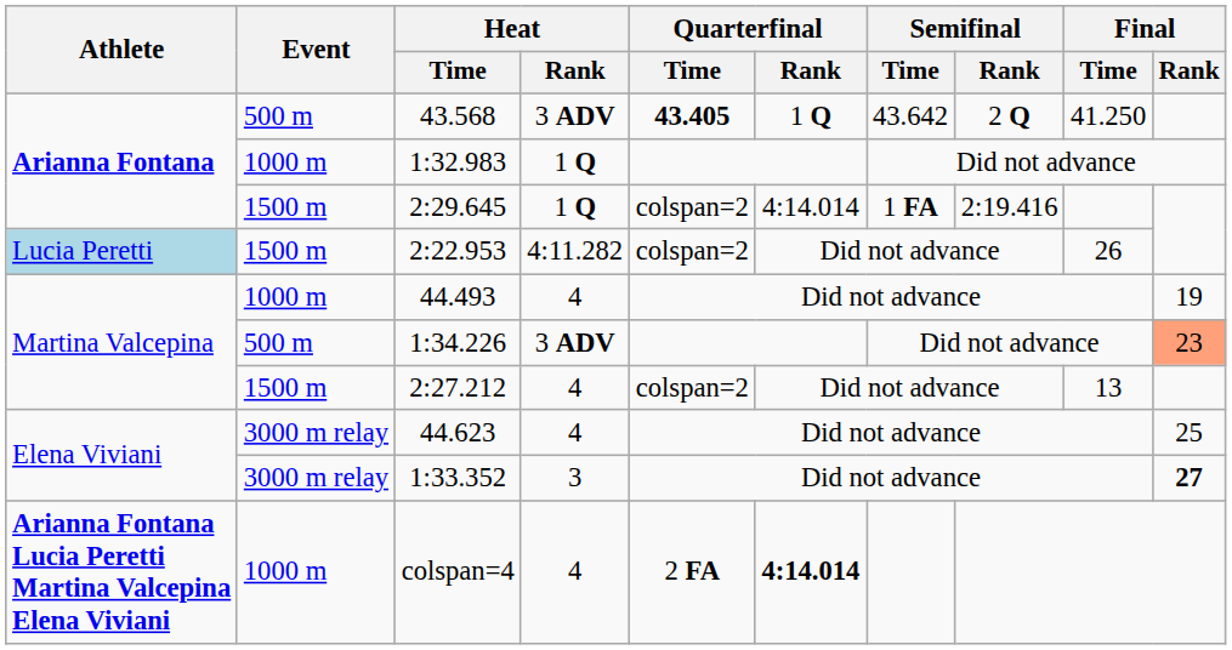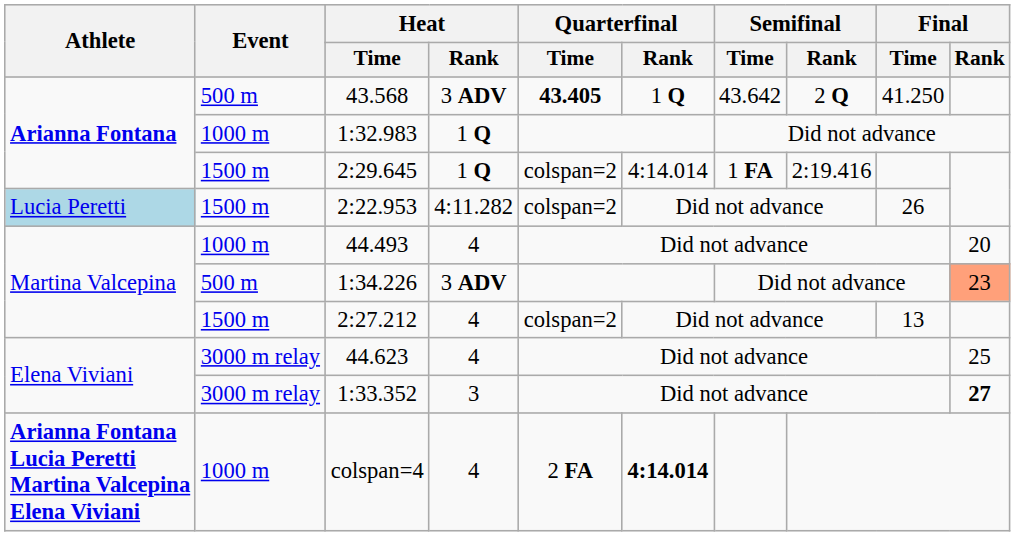44.493 | Final / Rank: 19 -> 20
